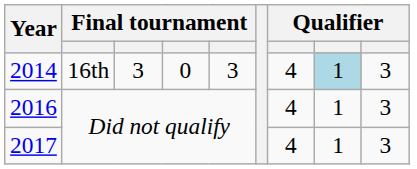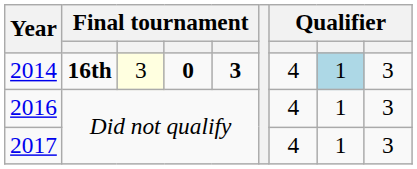2014 | column 2: normal -> bold
2014 | column 3: no background -> lightyellow background
2014 | column 4: normal -> bold
2014 | column 5: normal -> bold
